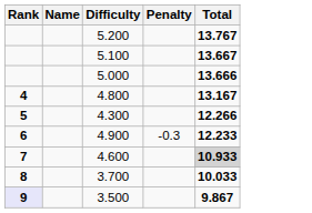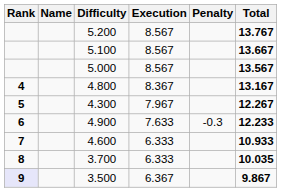+ column: Execution | 8.567 | 8.567 | 8.567 | 8.367 | 7.967 | 7.633 | 6.333 | 6.333 | 6.367
5.000 | Total: 13.666 -> 13.567
4.300 | Total: 12.266 -> 12.267
4.600 | Total: lightgrey background -> no background
3.700 | Total: 10.033 -> 10.035
